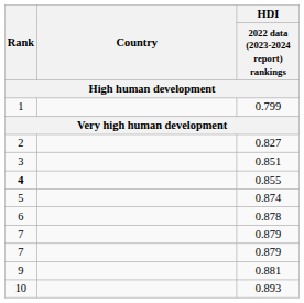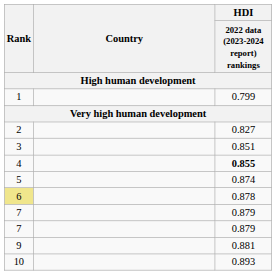4 | Rank: bold -> normal
4 | HDI / 2022 data (2023-2024 report) rankings: normal -> bold
6 | Rank: no background -> khaki background
